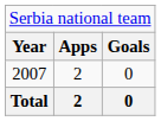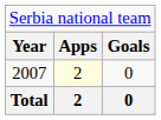2007 | column 2: no background -> lightyellow background
